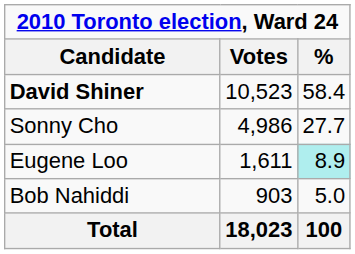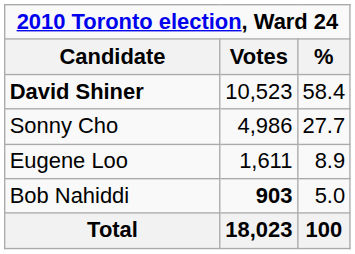Eugene Loo | %: paleturquoise background -> no background
Bob Nahiddi | Votes: normal -> bold
